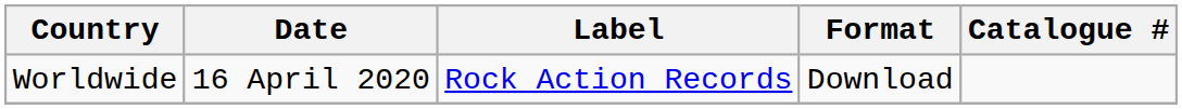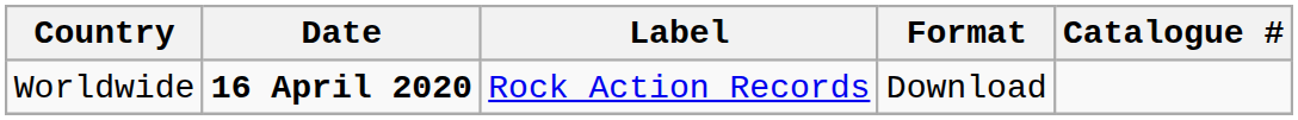Worldwide | Date: normal -> bold
